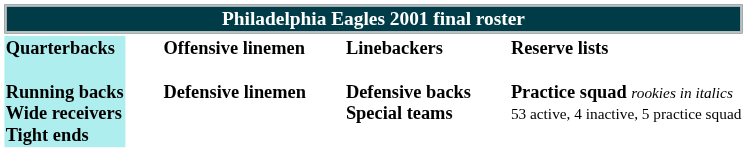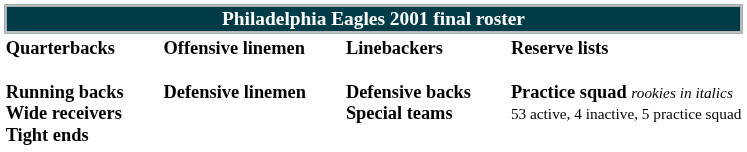Quarterbacks Running backs Wide receivers Tight ends | column 1: paleturquoise background -> no background
